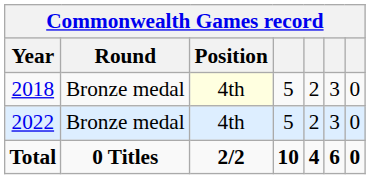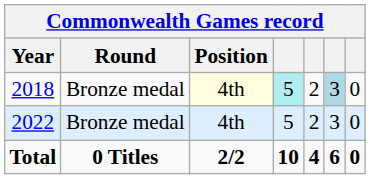2018 | column 4: no background -> paleturquoise background
2018 | column 6: no background -> lightblue background
